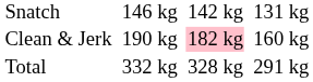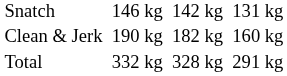Clean & Jerk | column 3: pink background -> no background
